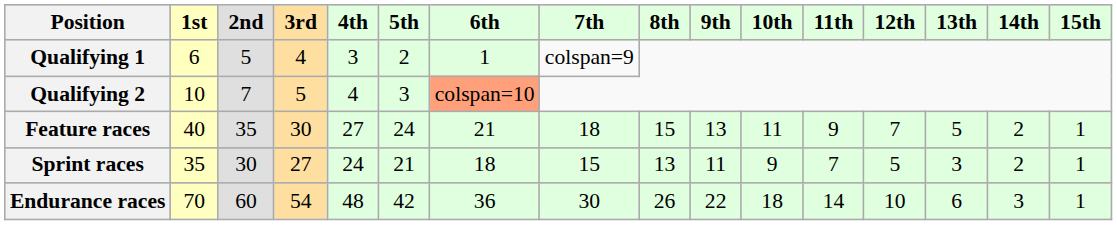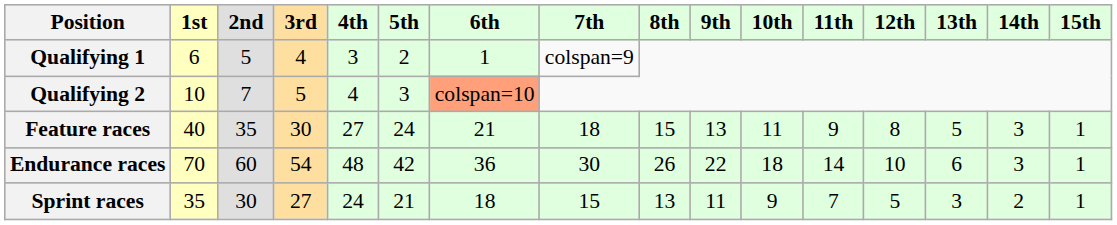Feature races | 12th: 7 -> 8
Feature races | 14th: 2 -> 3
rows swapped: Sprint races <-> Endurance races
